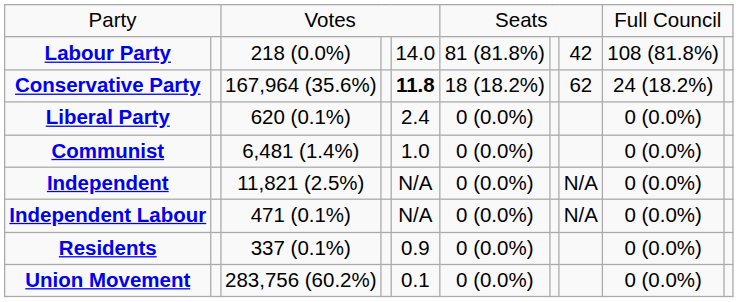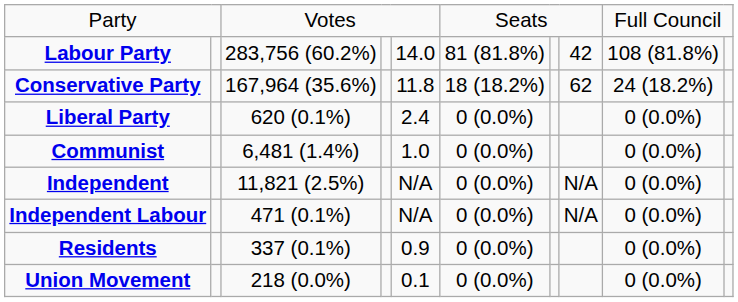Labour Party | column 3: 218 (0.0%) -> 283,756 (60.2%)
Conservative Party | column 5: bold -> normal
Union Movement | column 3: 283,756 (60.2%) -> 218 (0.0%)
